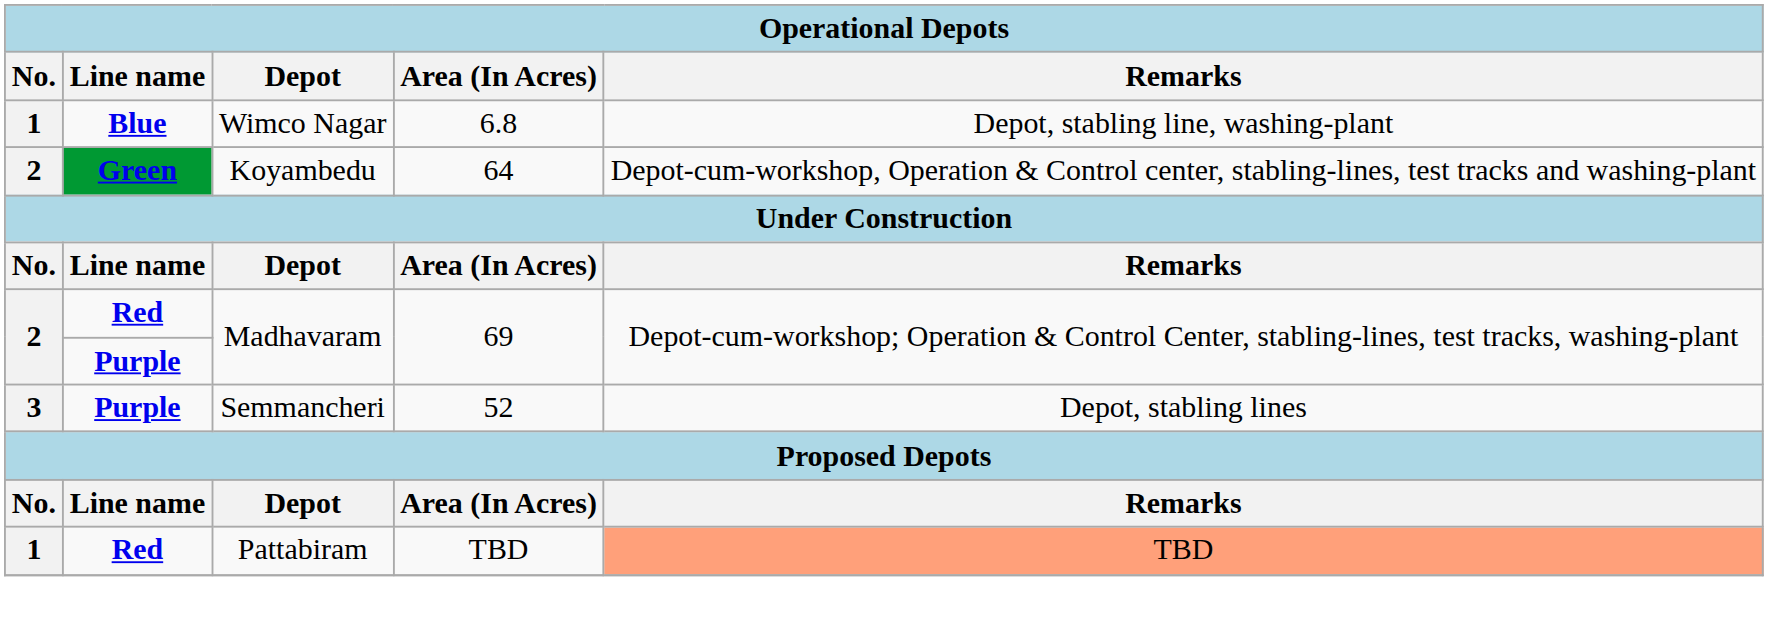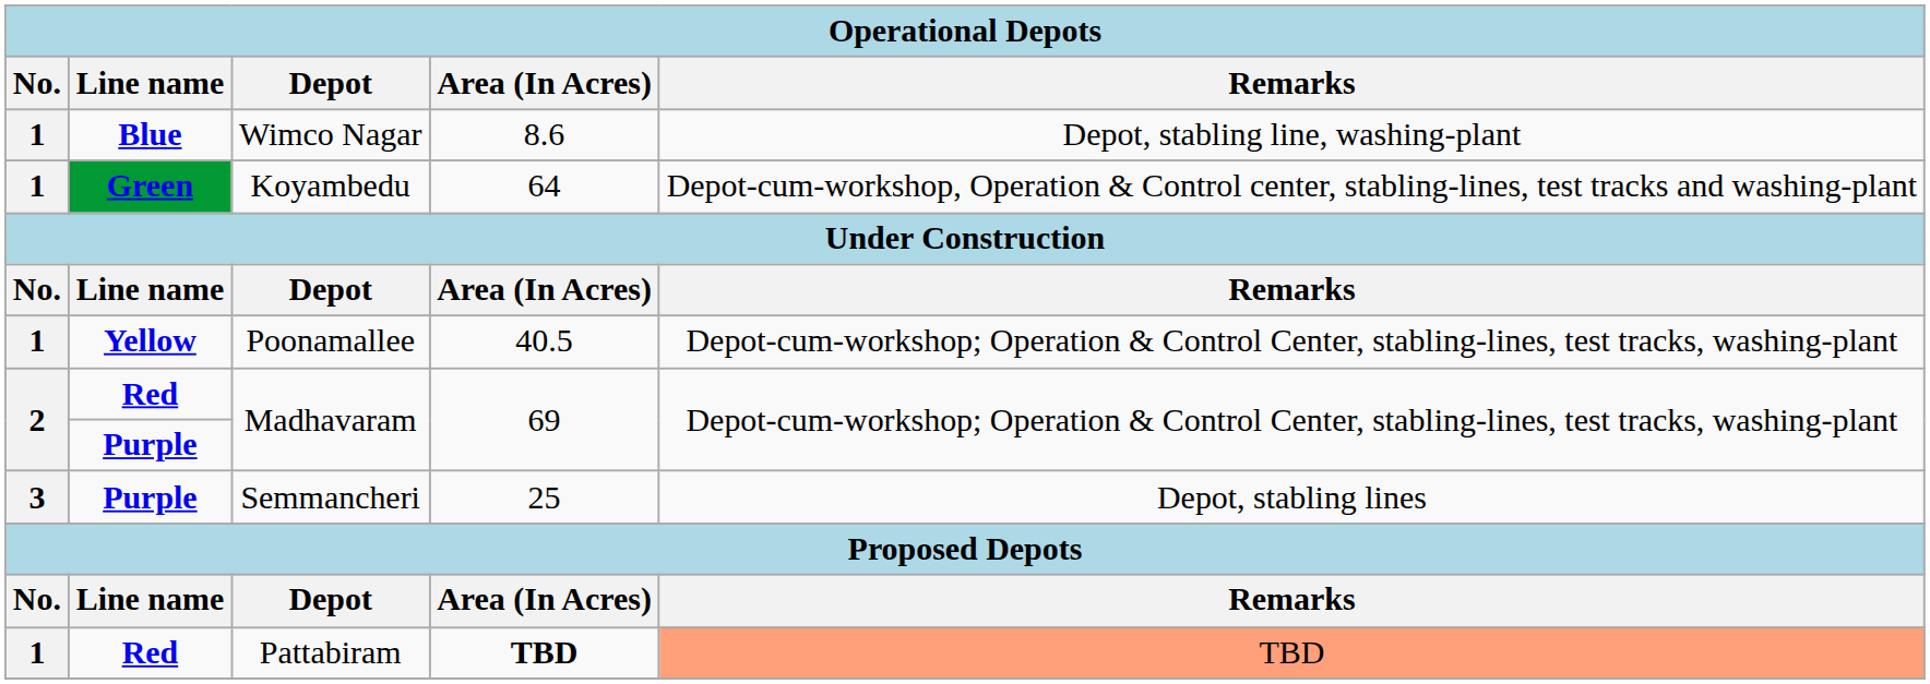Wimco Nagar | Area (In Acres): 6.8 -> 8.6
Koyambedu | No.: 2 -> 1
+ row: 1 | Yellow | Poonamallee | 40.5 | Depot-cum-workshop; Operation & Control Center, stabling-lines, test tracks, washing-plant
Semmancheri | Area (In Acres): 52 -> 25
Pattabiram | Area (In Acres): normal -> bold
